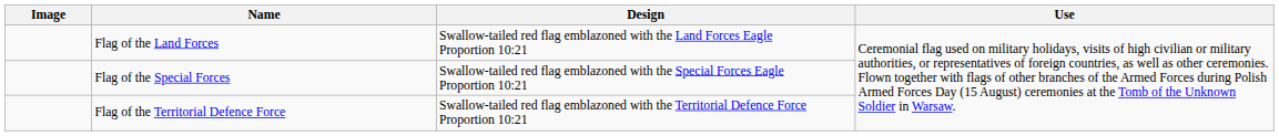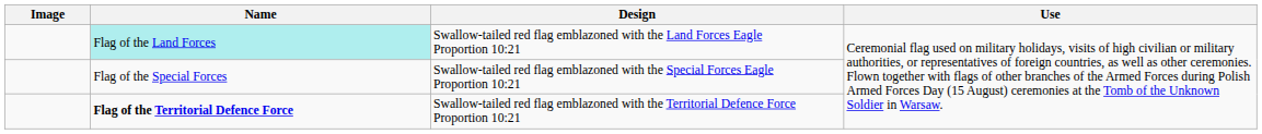Flag of the Land Forces | Name: no background -> paleturquoise background
Flag of the Territorial Defence Force | Name: normal -> bold
